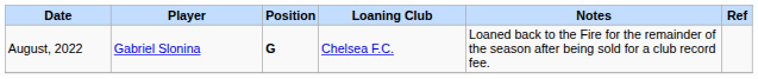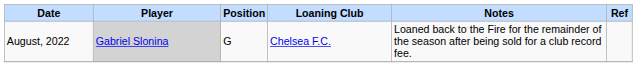August, 2022 | Player: no background -> lightgrey background
August, 2022 | Position: bold -> normal
